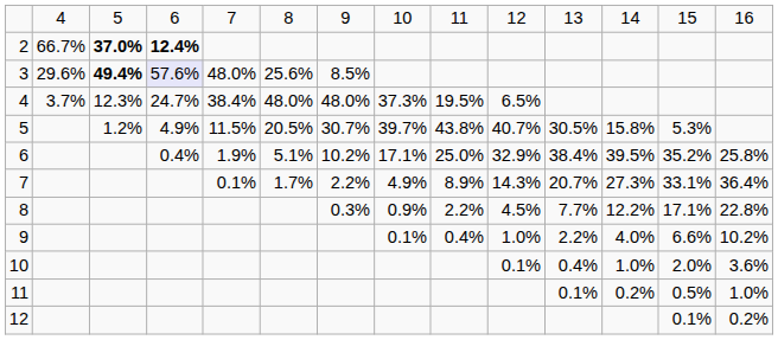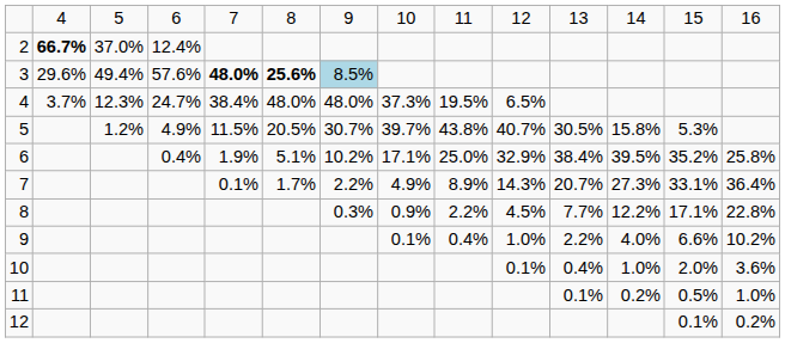2 | column 2: normal -> bold
2 | column 3: bold -> normal
2 | column 4: bold -> normal
3 | column 3: bold -> normal
3 | column 4: lavender background -> no background
3 | column 5: normal -> bold
3 | column 6: normal -> bold
3 | column 7: no background -> lightblue background
